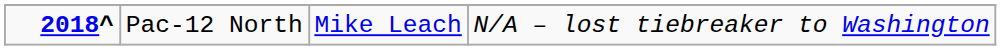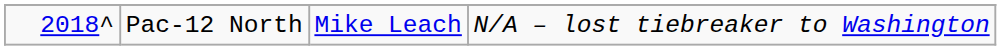Pac-12 North | column 1: bold -> normal
